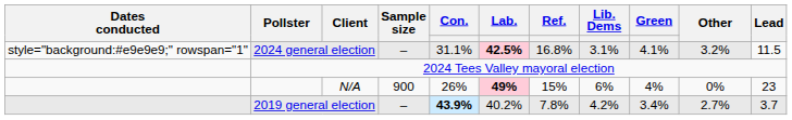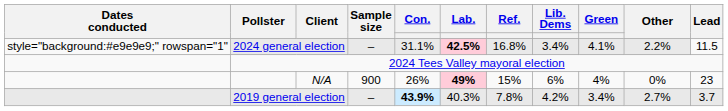2024 general election | Lib. Dems: 3.1% -> 3.4%
2024 general election | Other: 3.2% -> 2.2%
2019 general election | Lab.: 40.2% -> 40.3%
